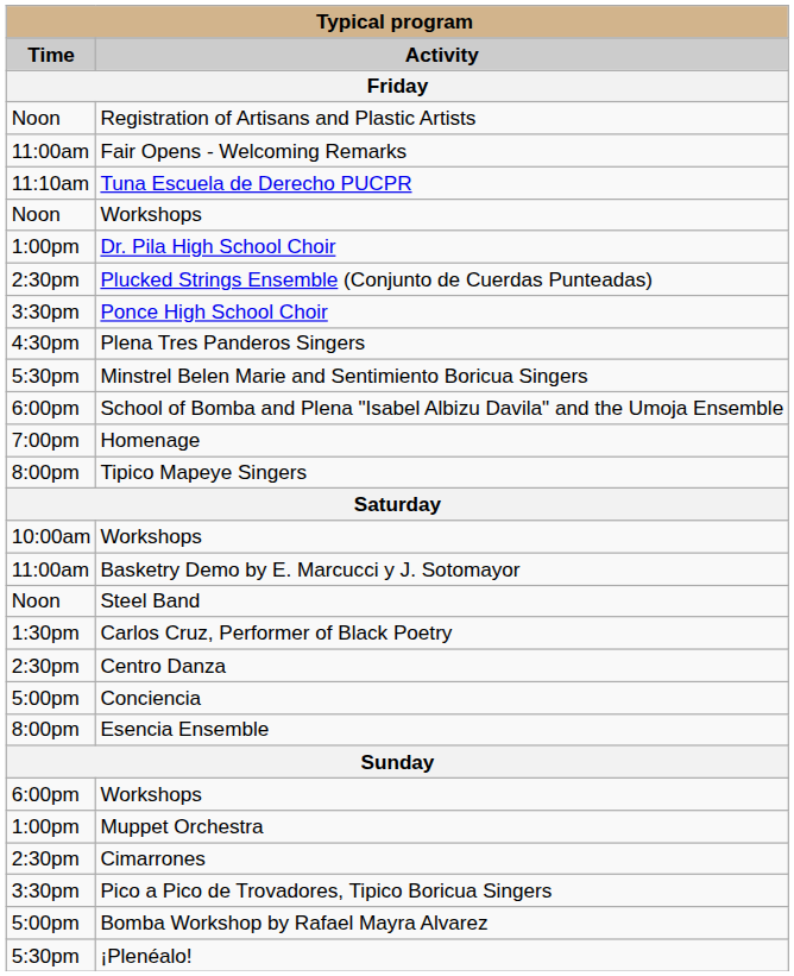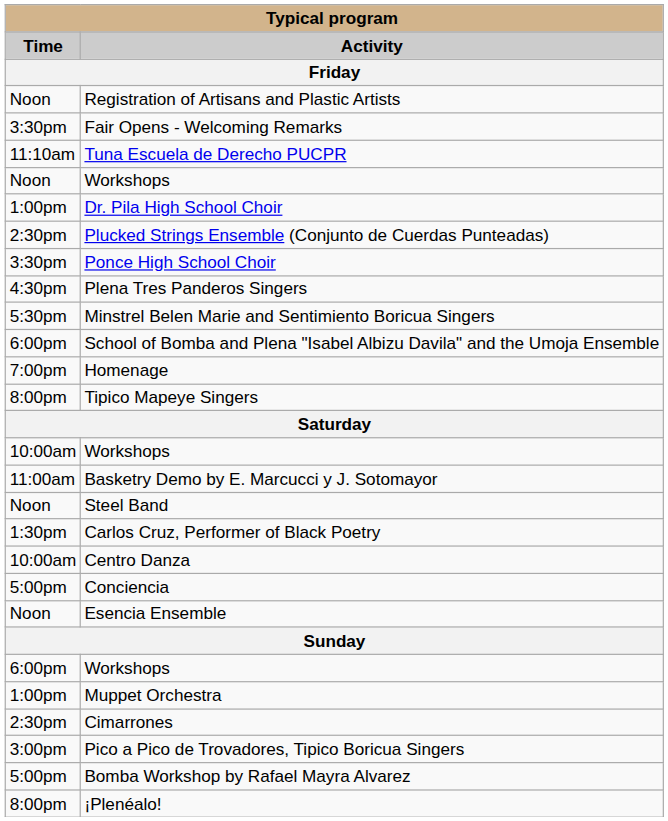row 5 | Time: 11:00am -> 3:30pm
row 21 | Time: 2:30pm -> 10:00am
row 23 | Time: 8:00pm -> Noon
row 28 | Time: 3:30pm -> 3:00pm
row 30 | Time: 5:30pm -> 8:00pm
